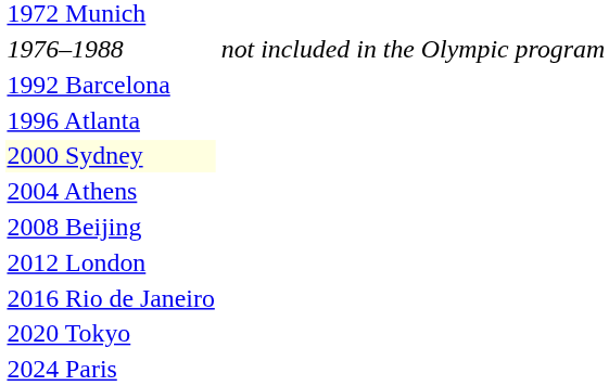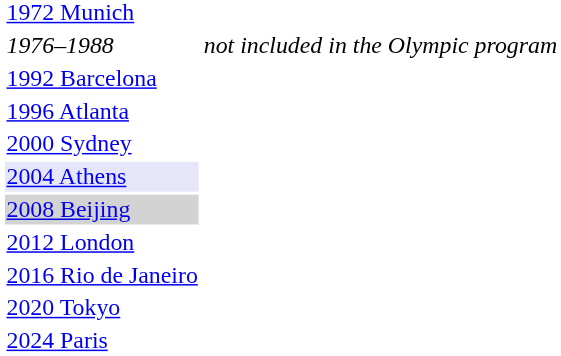2000 Sydney | column 1: lightyellow background -> no background
2004 Athens | column 1: no background -> lavender background
2008 Beijing | column 1: no background -> lightgrey background
